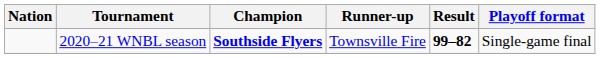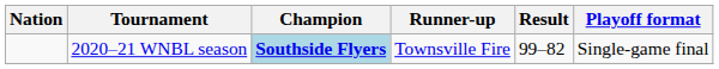2020–21 WNBL season | Champion: no background -> lightblue background
2020–21 WNBL season | Result: bold -> normal
